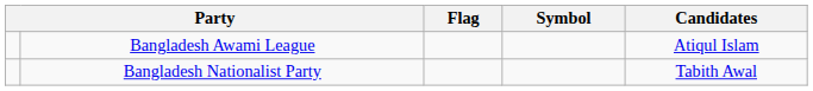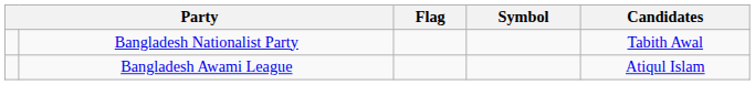rows swapped: Bangladesh Awami League <-> Bangladesh Nationalist Party
